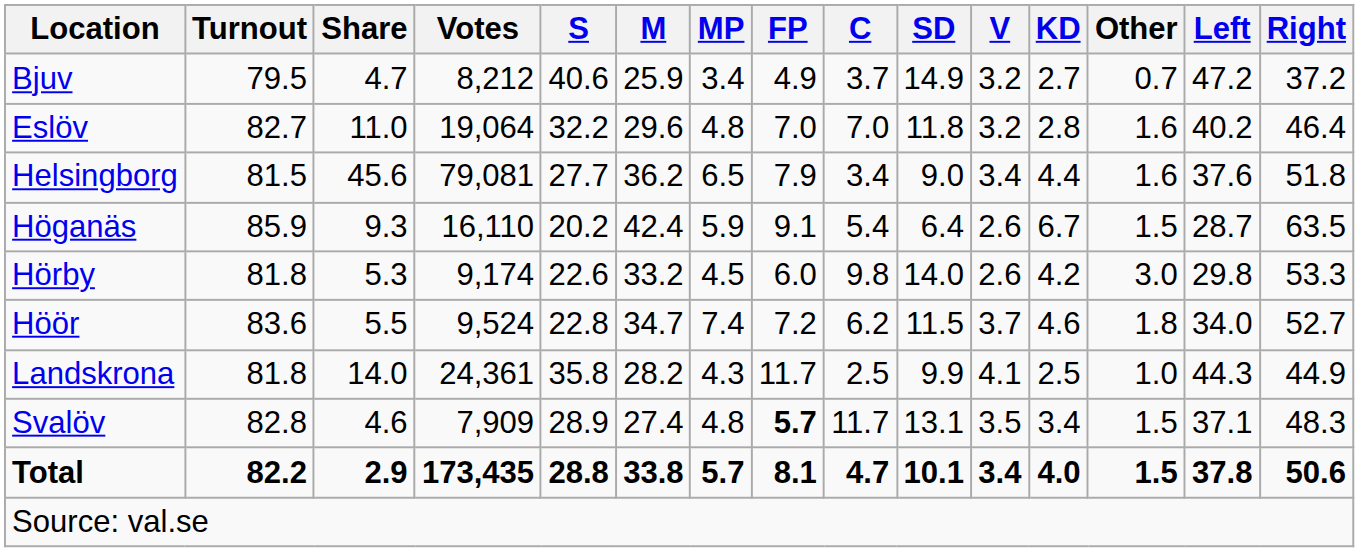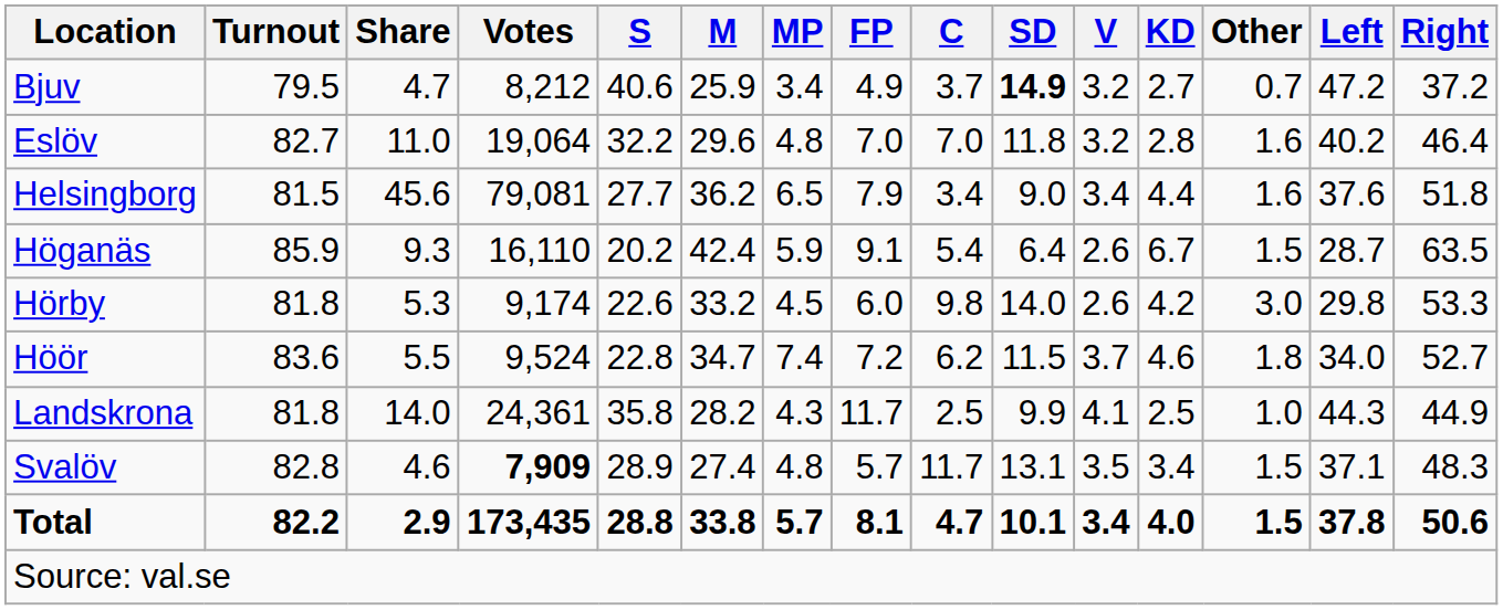Bjuv | SD: normal -> bold
Svalöv | Votes: normal -> bold
Svalöv | FP: bold -> normal
